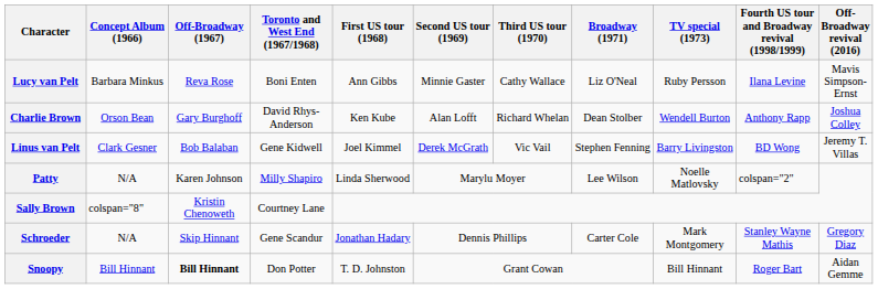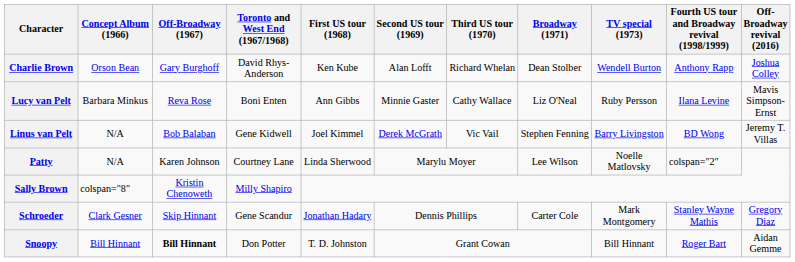rows swapped: Charlie Brown <-> Lucy van Pelt
Linus van Pelt | Concept Album (1966): Clark Gesner -> N/A
Patty | Toronto and West End (1967/1968): Milly Shapiro -> Courtney Lane
Sally Brown | Toronto and West End (1967/1968): Courtney Lane -> Milly Shapiro
Schroeder | Concept Album (1966): N/A -> Clark Gesner
